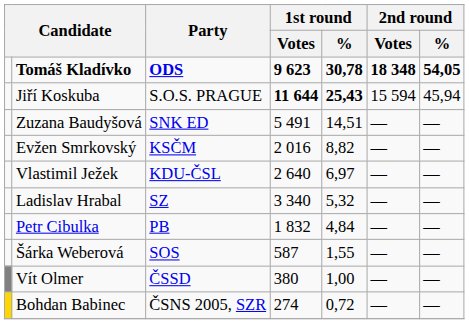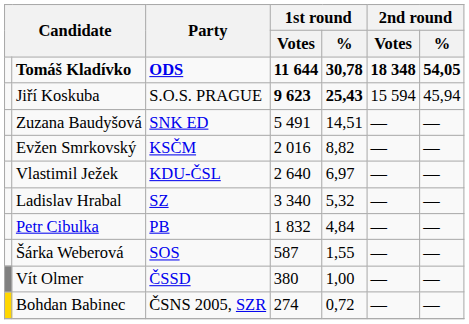Tomáš Kladívko | 1st round / Votes: 9 623 -> 11 644
Jiří Koskuba | 1st round / Votes: 11 644 -> 9 623
